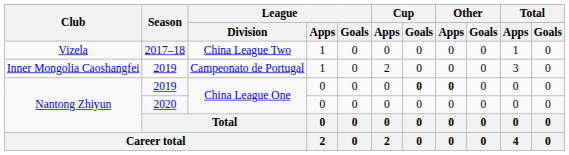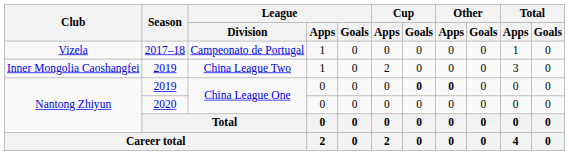Vizela | League / Division: China League Two -> Campeonato de Portugal
Inner Mongolia Caoshangfei | League / Division: Campeonato de Portugal -> China League Two
